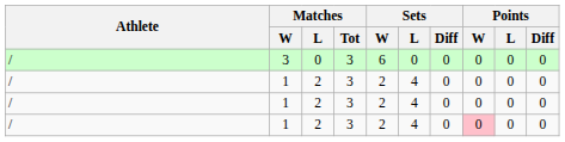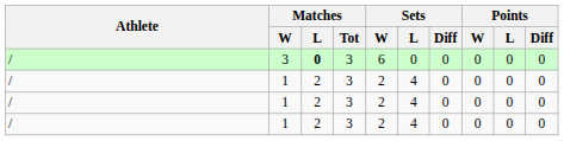row 3 | Matches / L: normal -> bold
row 6 | Points / W: pink background -> no background
